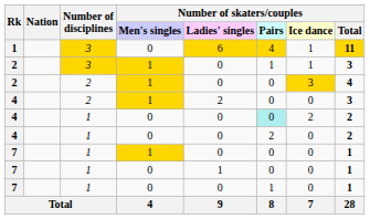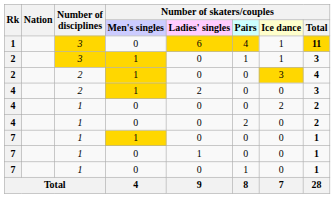row 7 | Number of skaters/couples / Pairs: paleturquoise background -> no background
